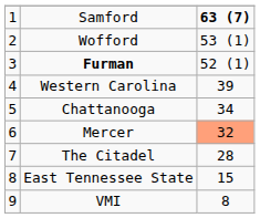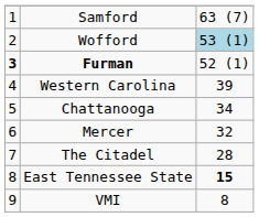Samford | column 3: bold -> normal
Wofford | column 3: no background -> lightblue background
Furman | column 1: normal -> bold
Mercer | column 3: lightsalmon background -> no background
East Tennessee State | column 3: normal -> bold
